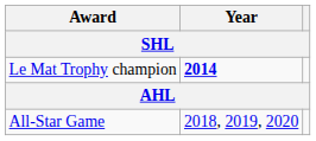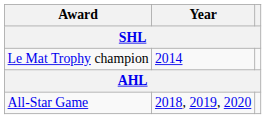Le Mat Trophy champion | Year: bold -> normal
